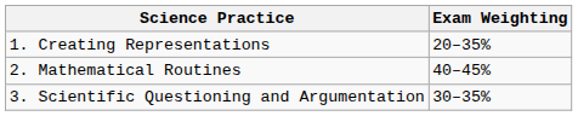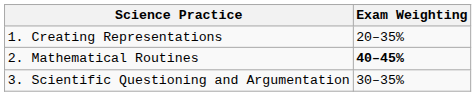2. Mathematical Routines | Exam Weighting: normal -> bold
